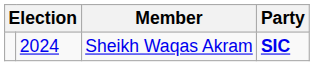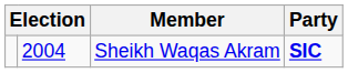Sheikh Waqas Akram | column 2: 2024 -> 2004
